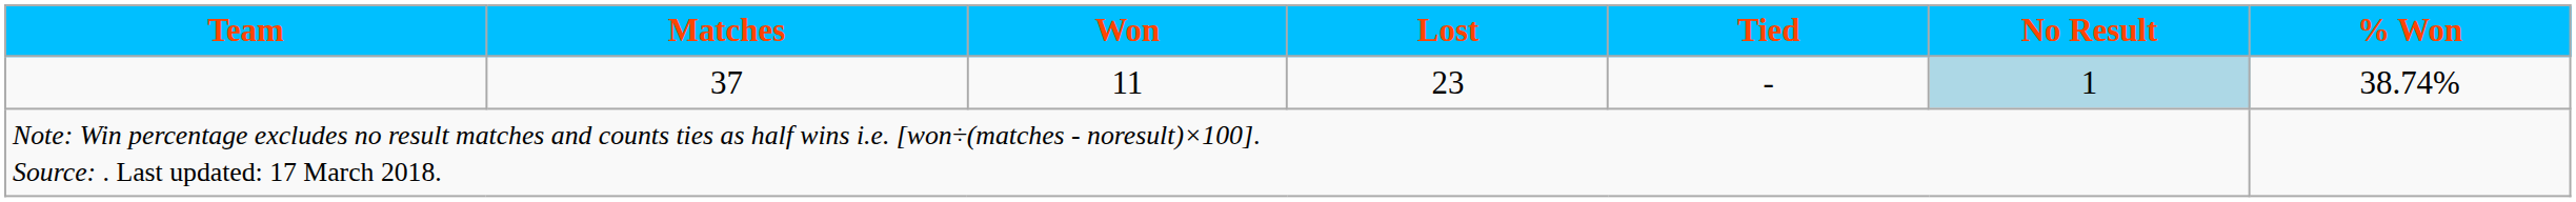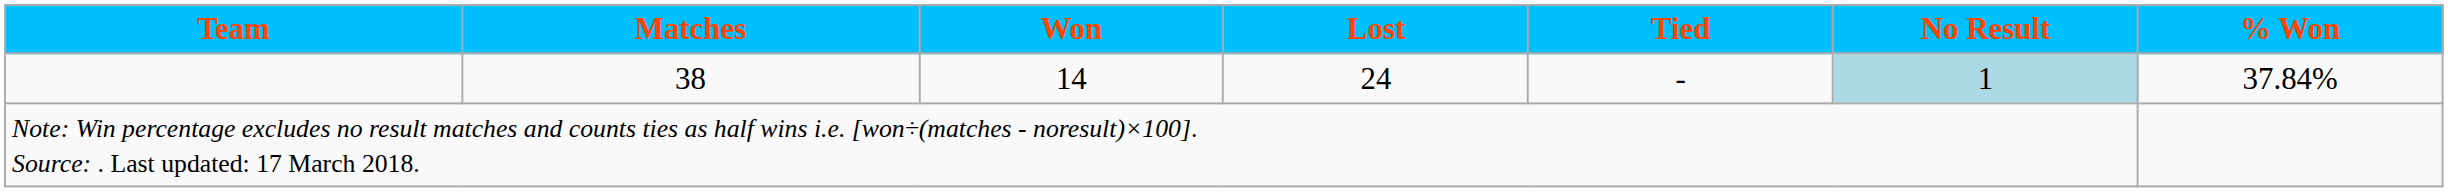row 2 | Matches: 37 -> 38
row 2 | Won: 11 -> 14
row 2 | Lost: 23 -> 24
row 2 | % Won: 38.74% -> 37.84%
